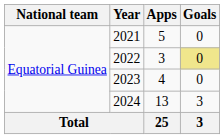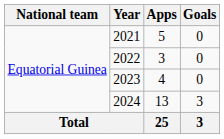2022 | Goals: khaki background -> no background
